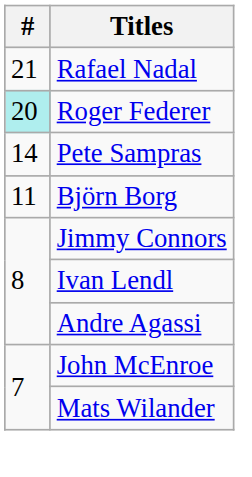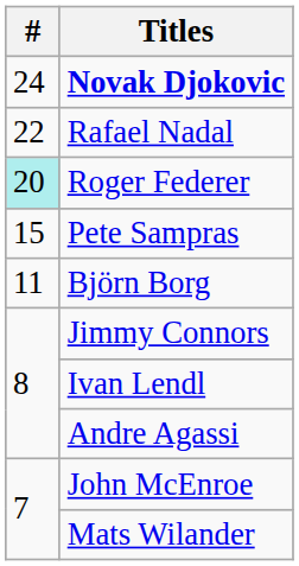+ row: 24 | Novak Djokovic
Rafael Nadal | #: 21 -> 22
Pete Sampras | #: 14 -> 15
